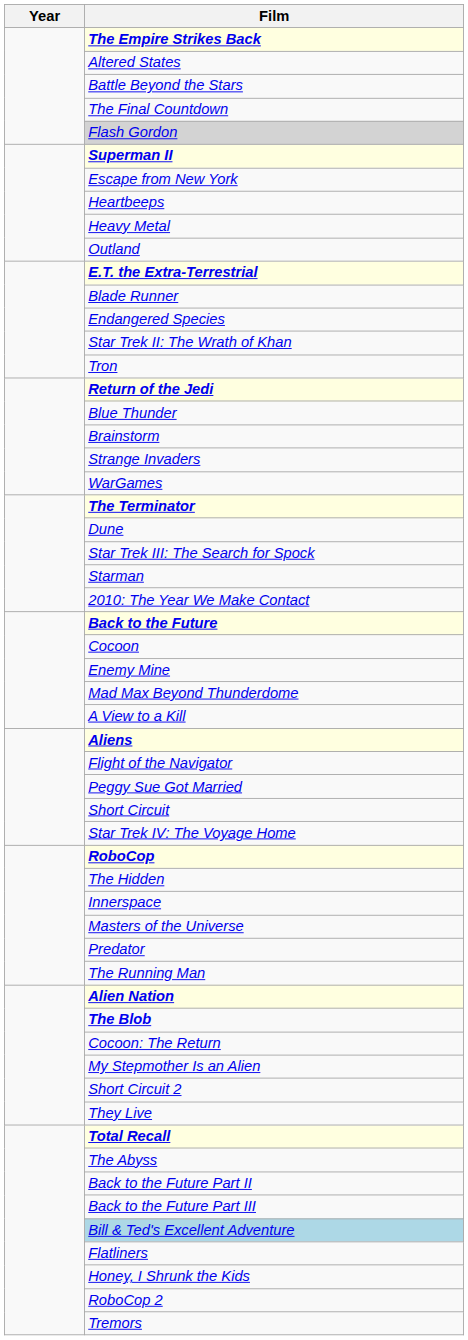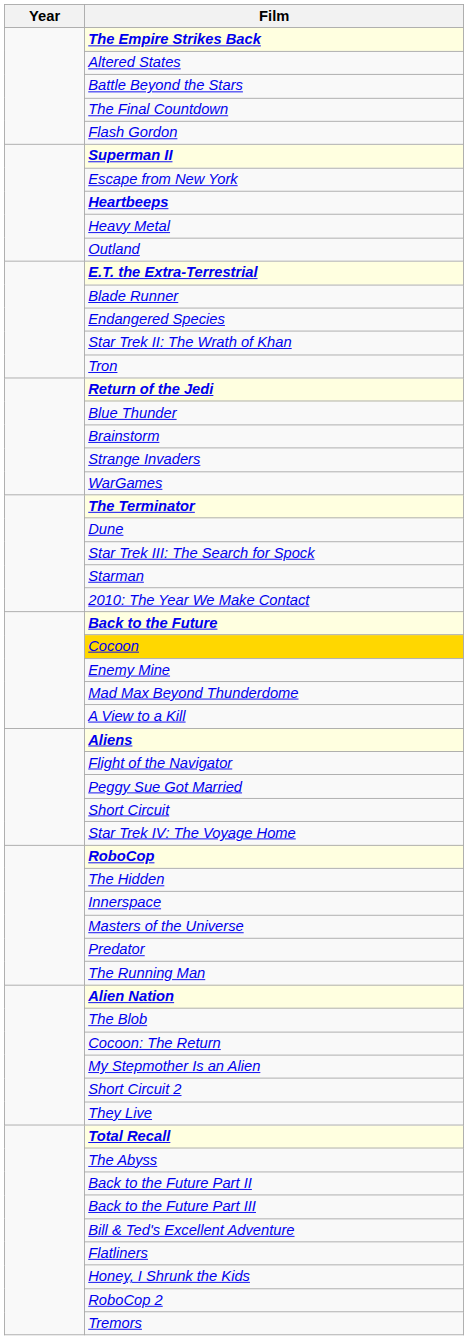Flash Gordon | Film: lightgrey background -> no background
Heartbeeps | Film: normal -> bold
Cocoon | Film: no background -> gold background
The Blob | Film: bold -> normal
Bill & Ted's Excellent Adventure | Film: lightblue background -> no background
